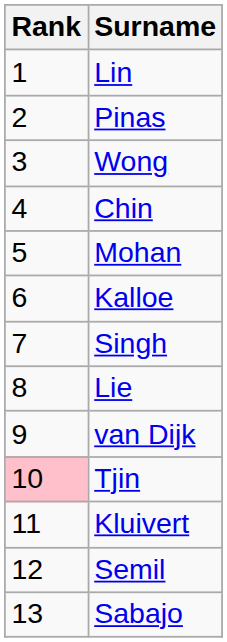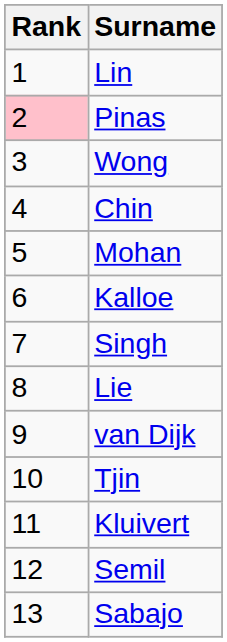Pinas | Rank: no background -> pink background
Tjin | Rank: pink background -> no background
